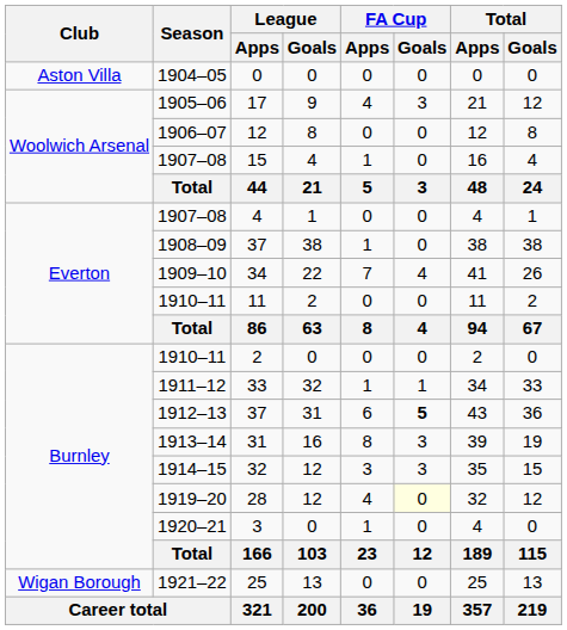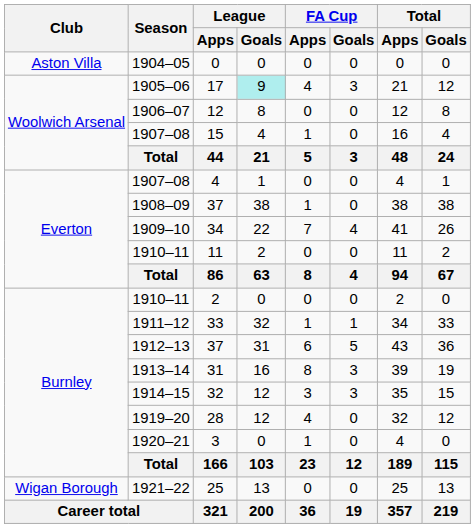17 | League / Goals: no background -> paleturquoise background
1912–13 / 37 | FA Cup / Goals: bold -> normal
28 | FA Cup / Goals: lightyellow background -> no background
